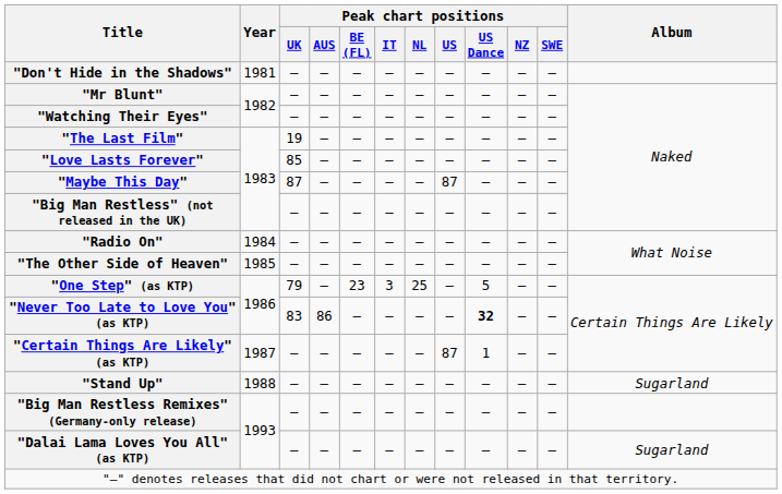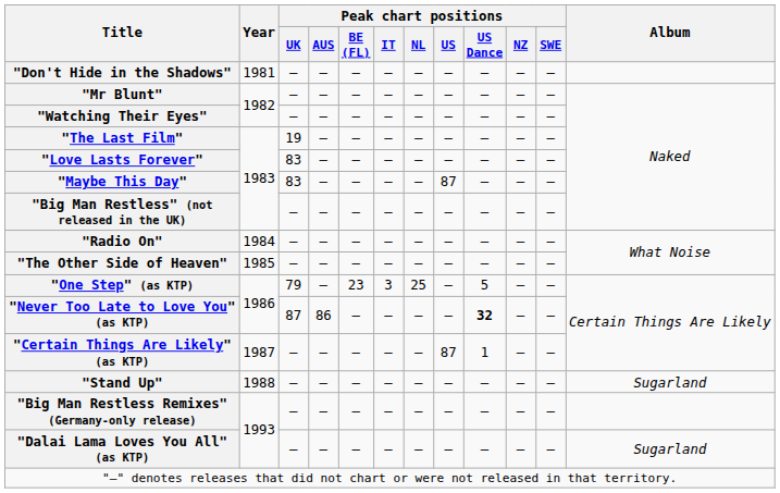"Love Lasts Forever" | Peak chart positions / UK: 85 -> 83
"Maybe This Day" | Peak chart positions / UK: 87 -> 83
"Never Too Late to Love You" (as KTP) | Peak chart positions / UK: 83 -> 87
